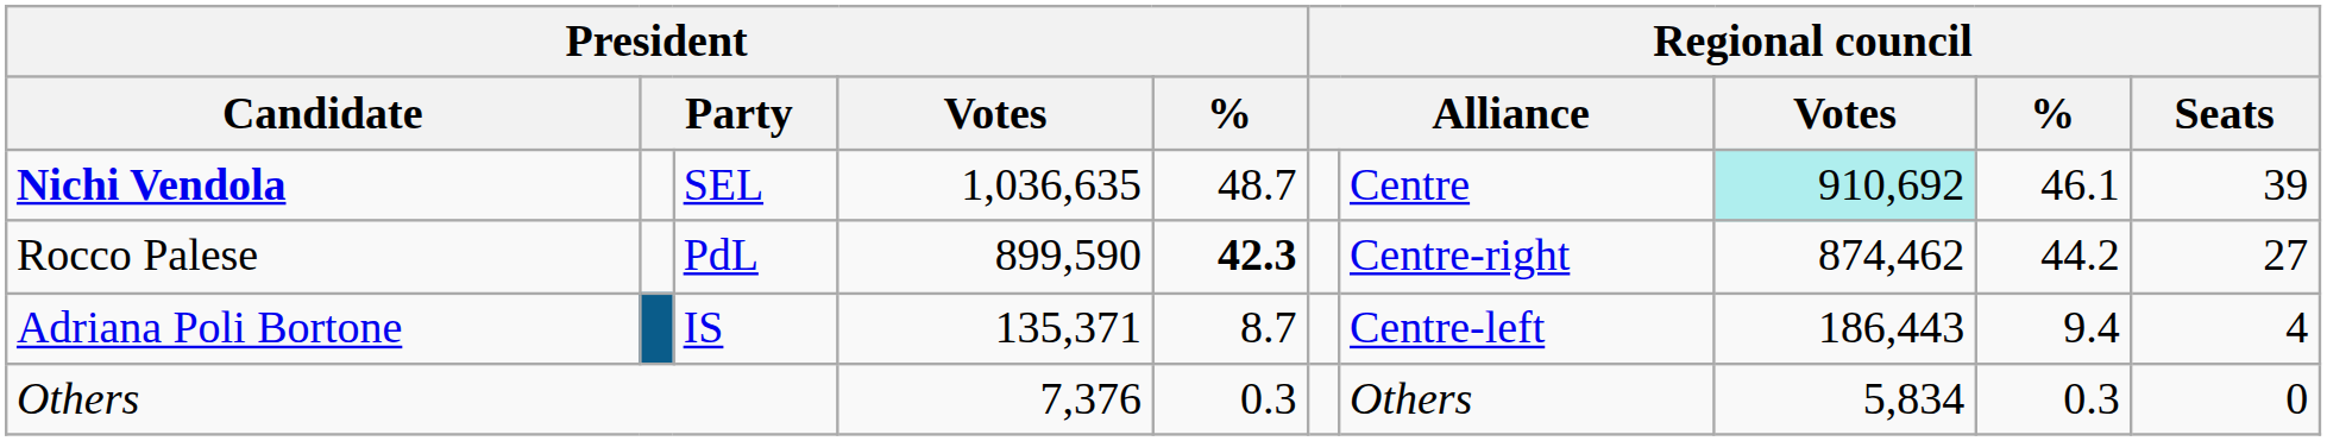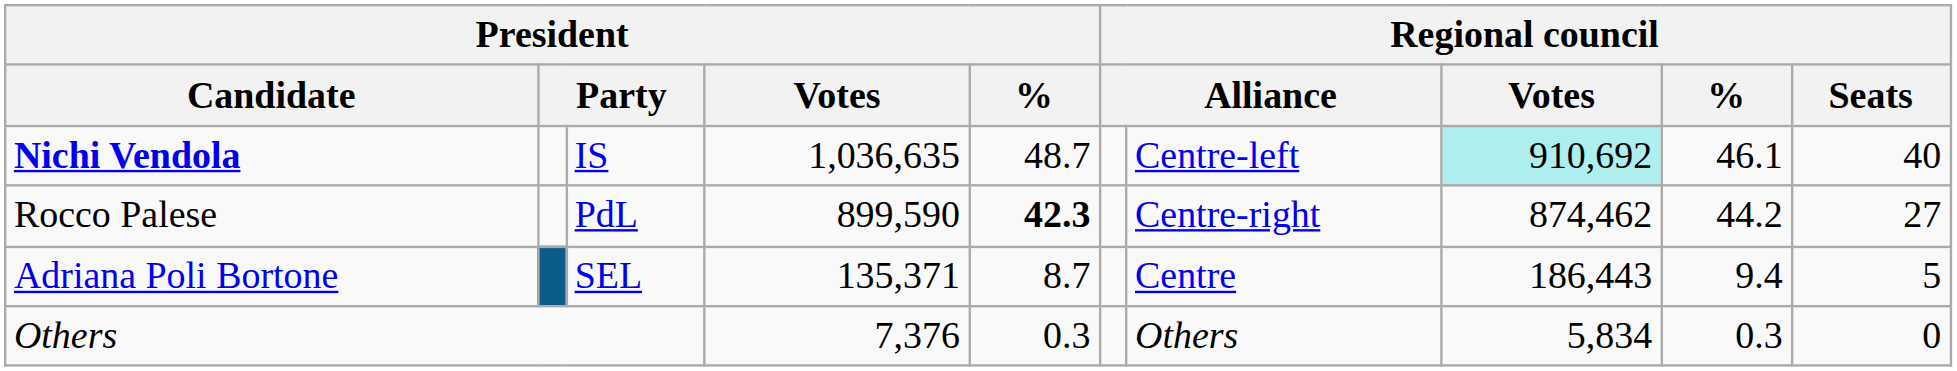Nichi Vendola | column 3: SEL -> IS
Nichi Vendola | column 7: Centre -> Centre-left
Nichi Vendola | Regional council / Seats: 39 -> 40
Adriana Poli Bortone | column 3: IS -> SEL
Adriana Poli Bortone | column 7: Centre-left -> Centre
Adriana Poli Bortone | Regional council / Seats: 4 -> 5
